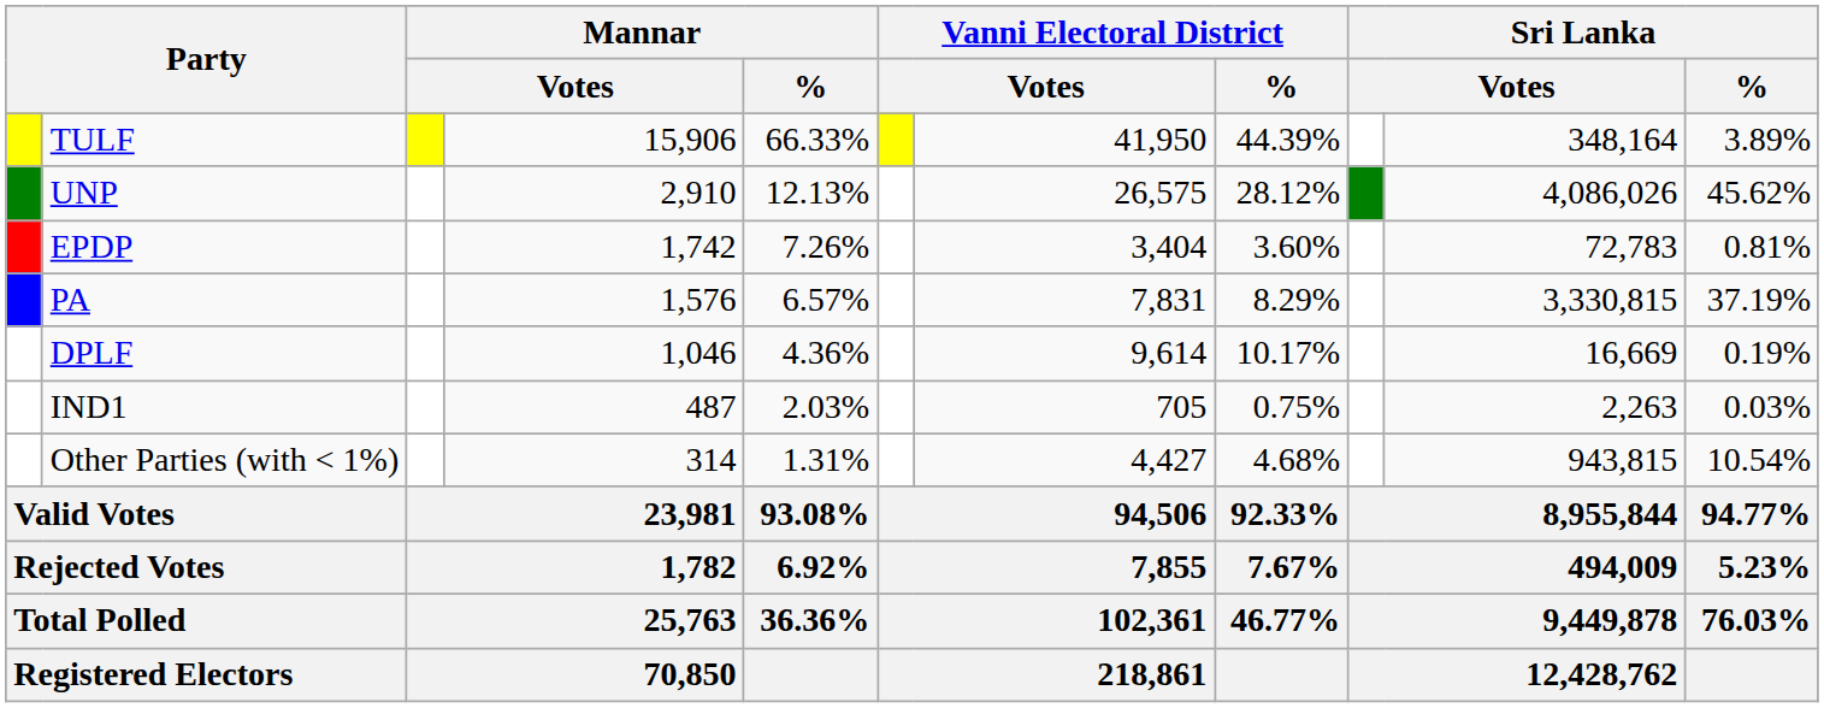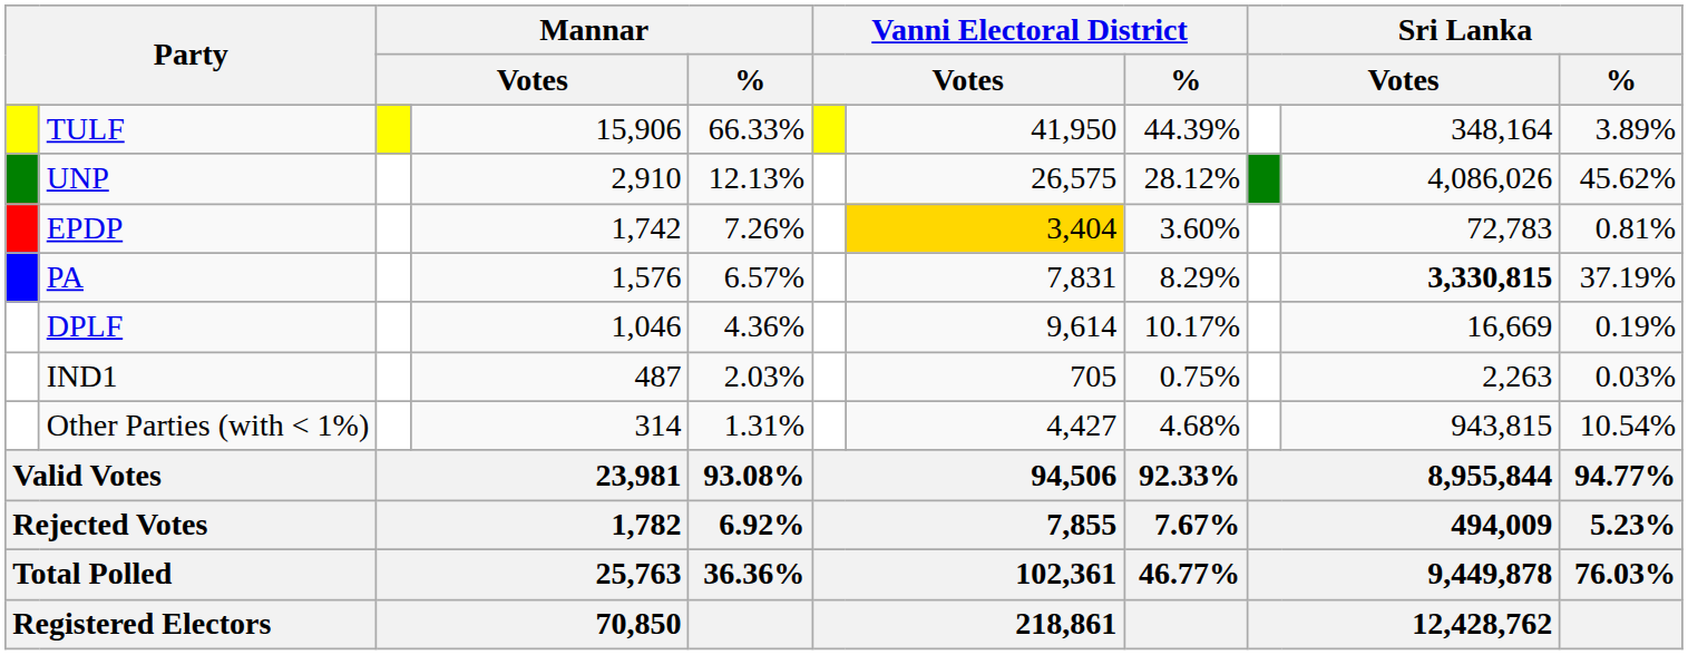EPDP | column 7: no background -> gold background
PA | column 10: normal -> bold
